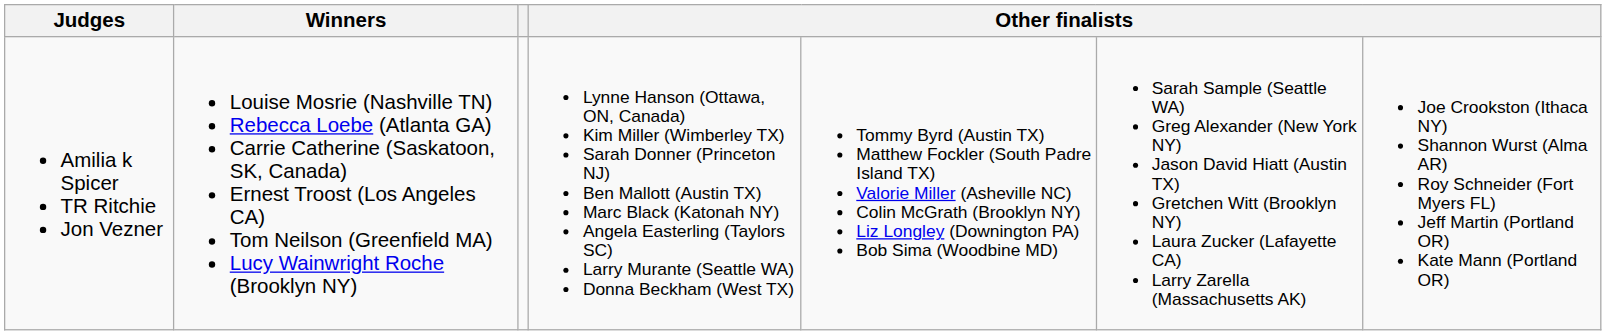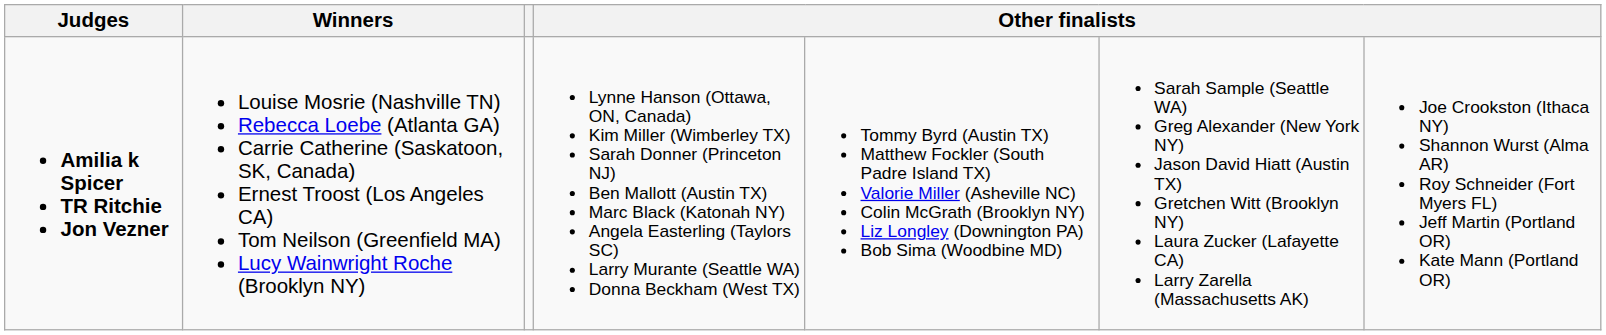Amilia k Spicer TR Ritchie Jon Vezner | Judges: normal -> bold
